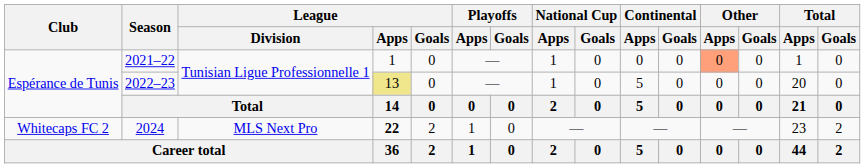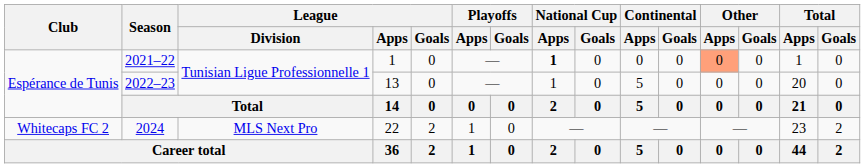2021–22 | National Cup / Apps: normal -> bold
2022–23 | League / Apps: khaki background -> no background
2024 | League / Apps: bold -> normal
